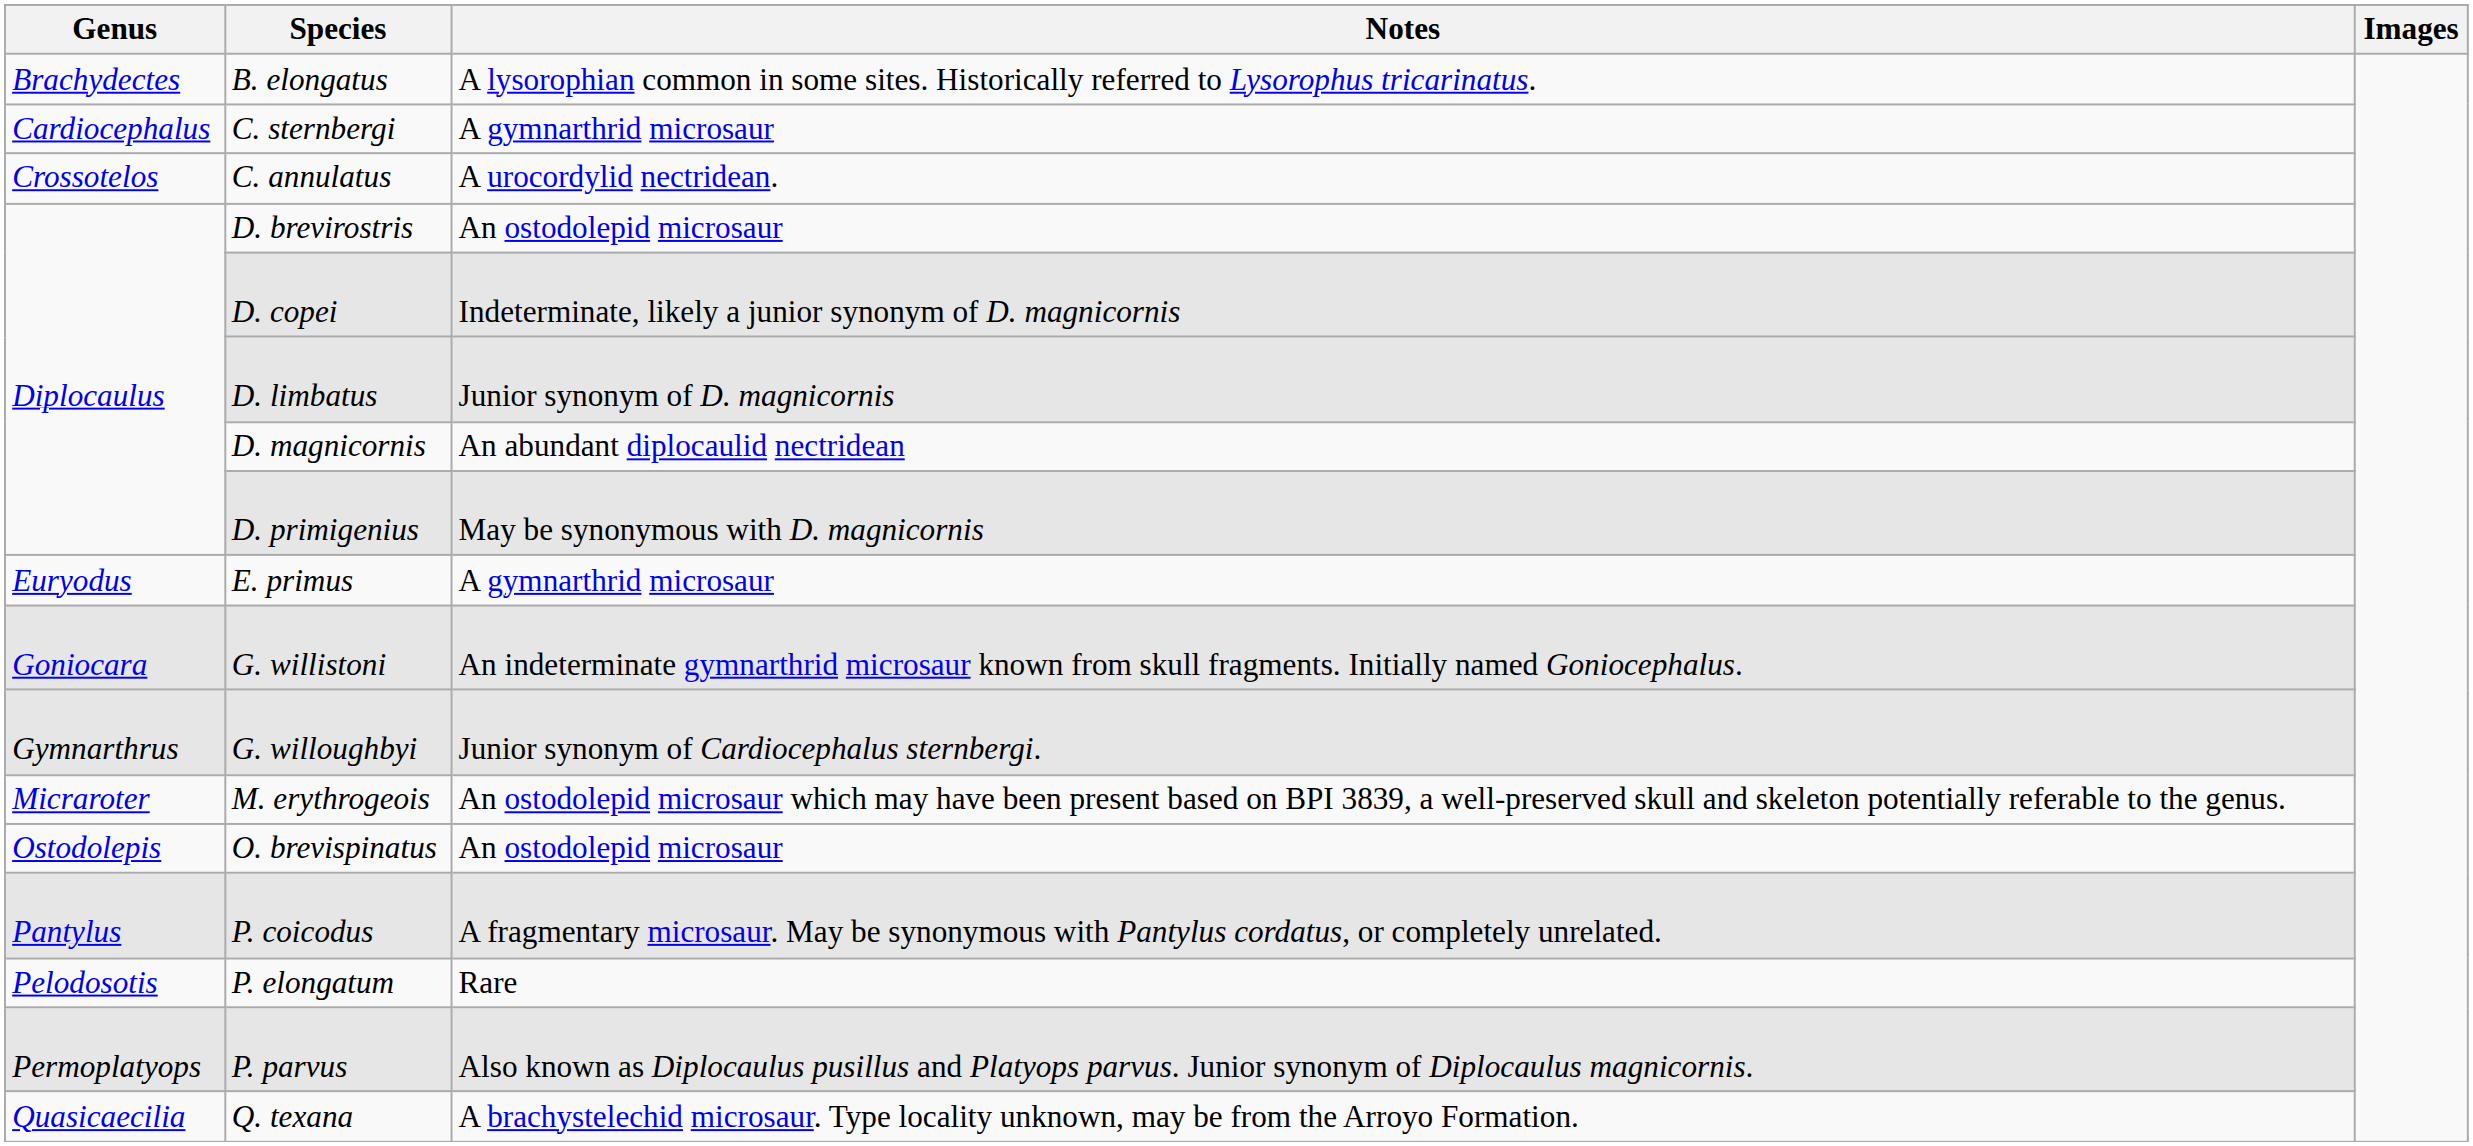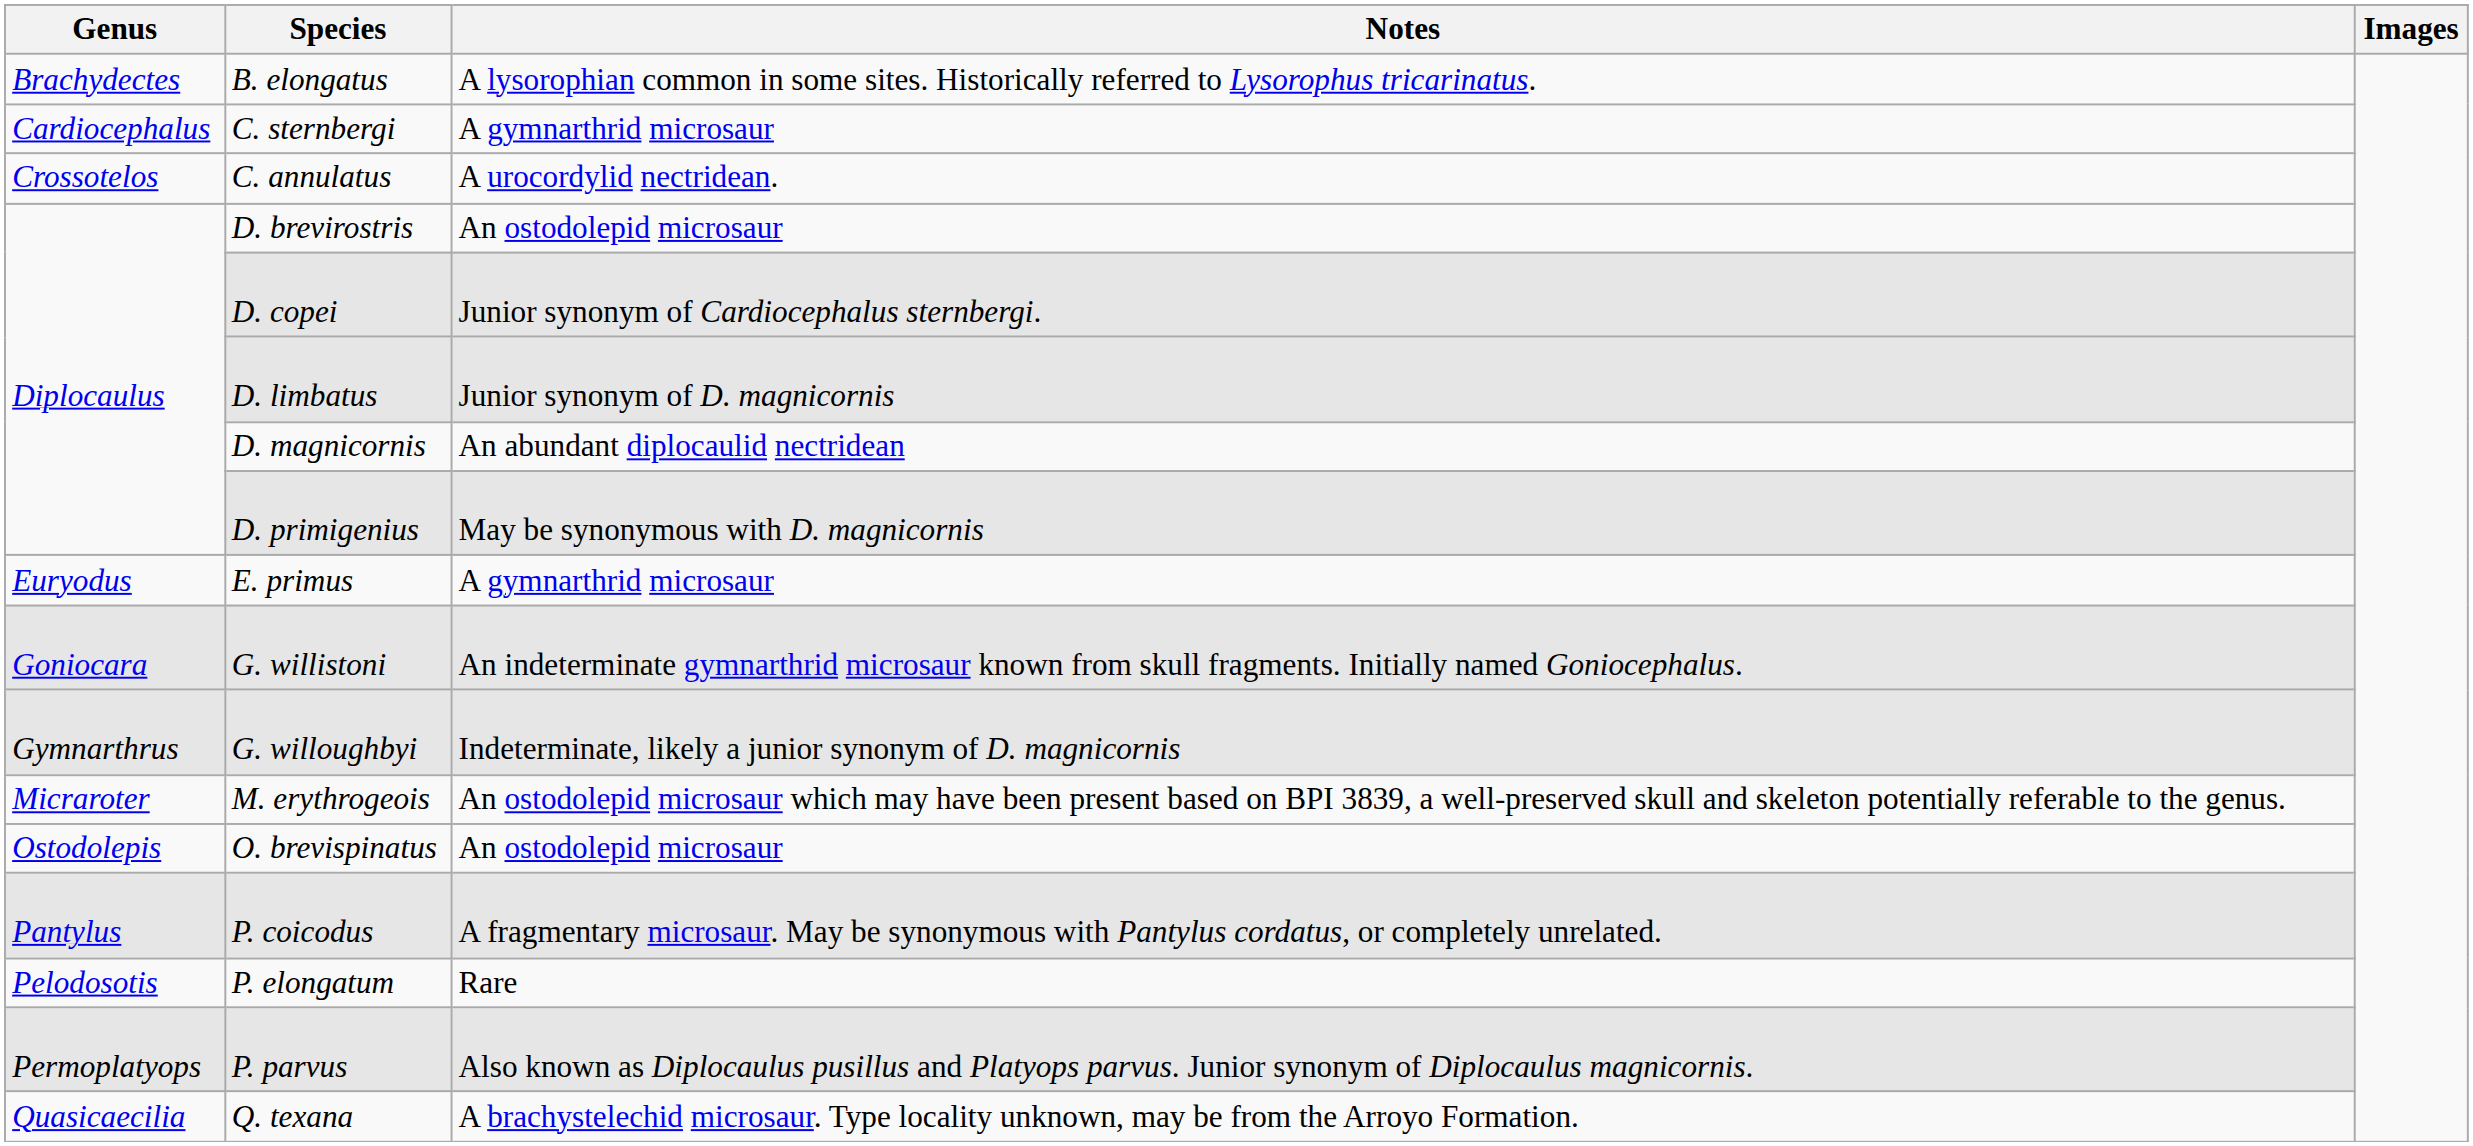D. copei | Notes: Indeterminate, likely a junior synonym of D. magnicornis -> Junior synonym of Cardiocephalus sternbergi.
G. willoughbyi | Notes: Junior synonym of Cardiocephalus sternbergi. -> Indeterminate, likely a junior synonym of D. magnicornis
